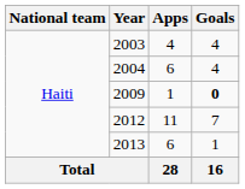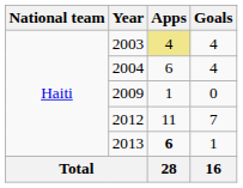2003 | Apps: no background -> khaki background
2009 | Goals: bold -> normal
2013 | Apps: normal -> bold
